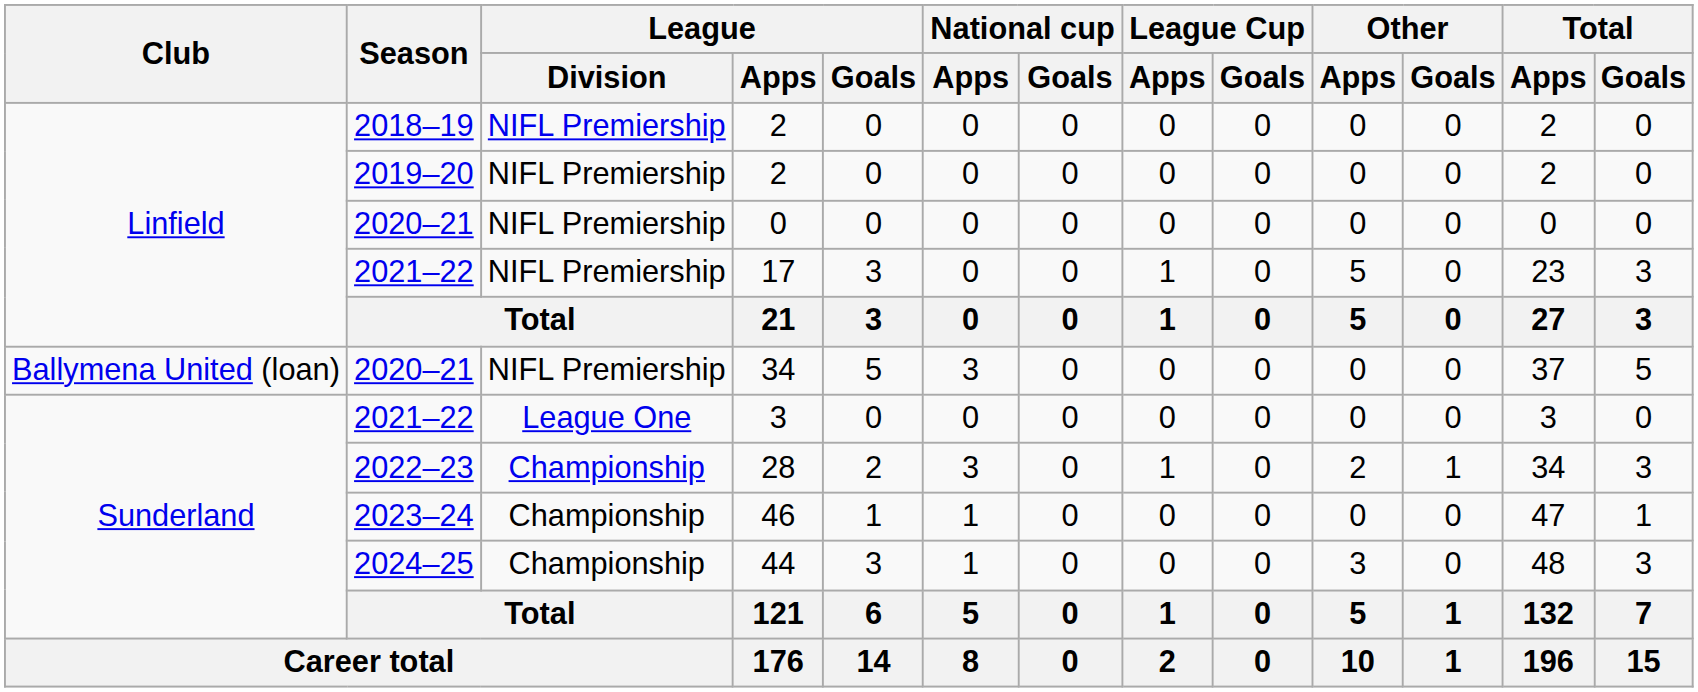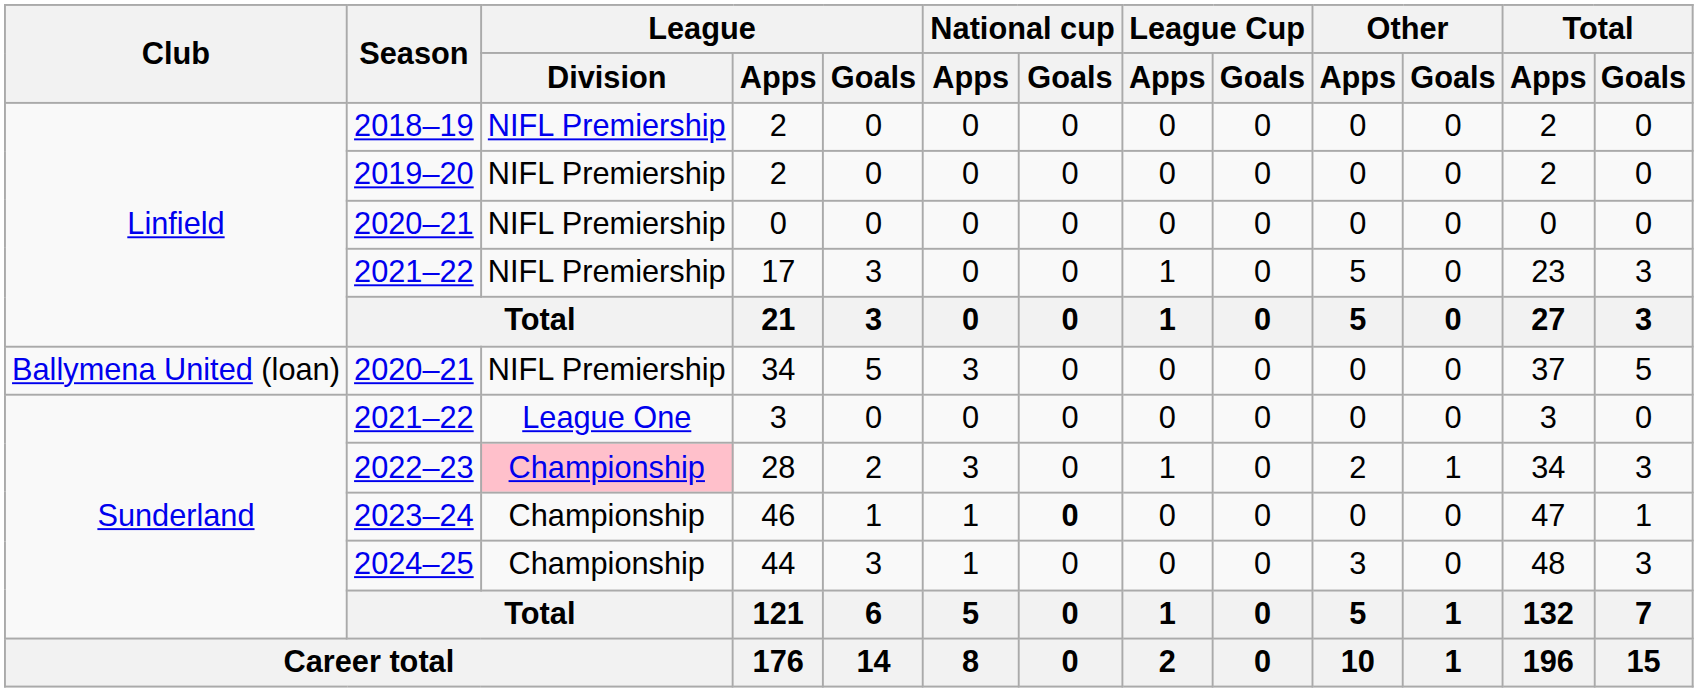28 | League / Division: no background -> pink background
46 | National cup / Goals: normal -> bold
